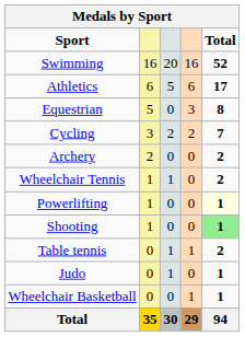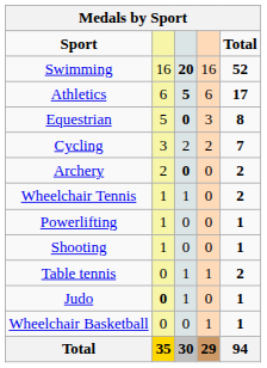Swimming | column 3: normal -> bold
Athletics | column 3: normal -> bold
Equestrian | column 3: normal -> bold
Archery | column 3: normal -> bold
Powerlifting | Total: lightyellow background -> no background
Shooting | Total: lightgreen background -> no background
Judo | column 2: normal -> bold
